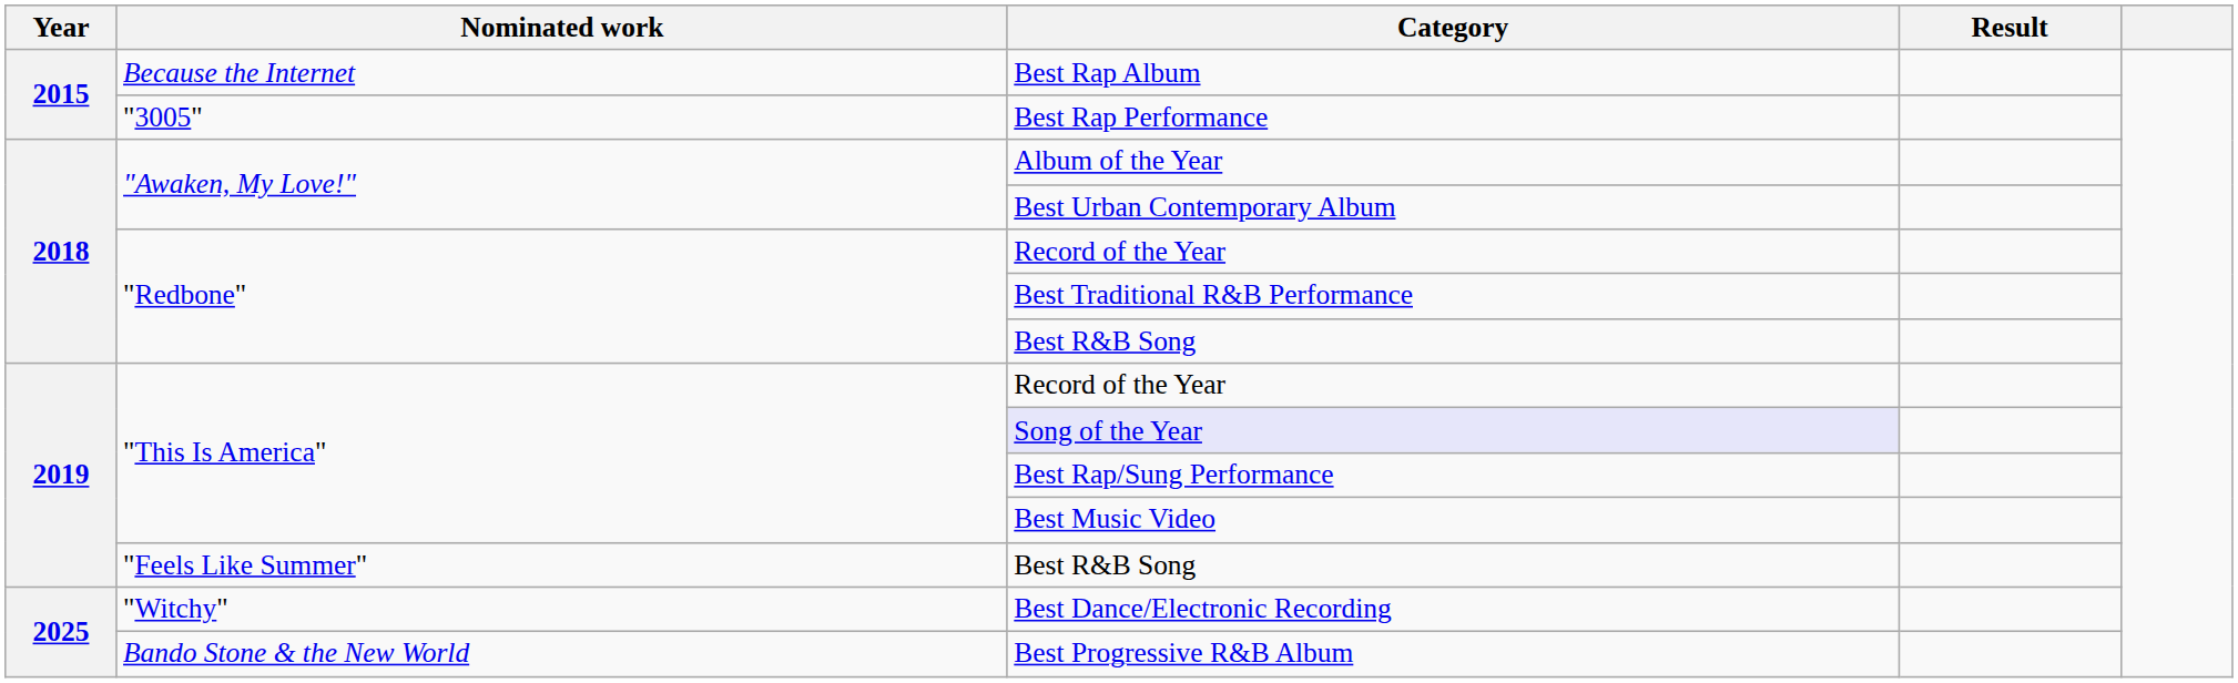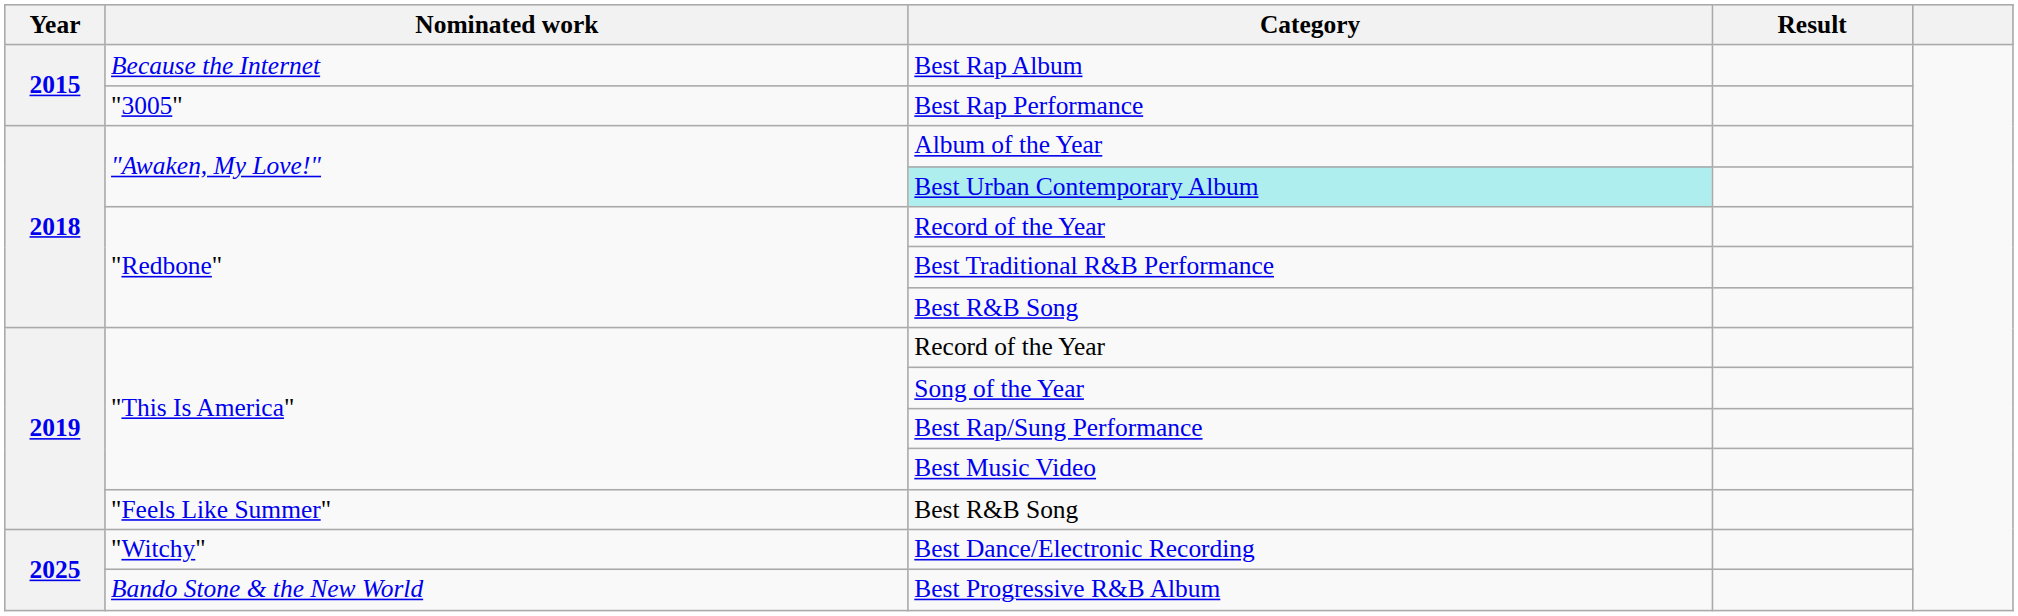Best Urban Contemporary Album | Category: no background -> paleturquoise background
Song of the Year | Category: lavender background -> no background
